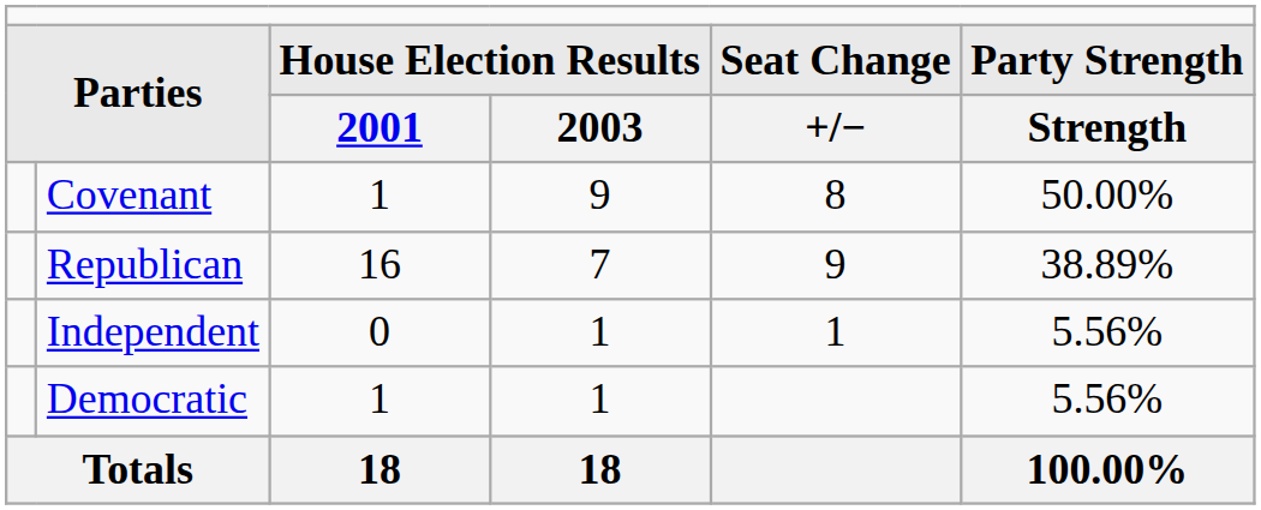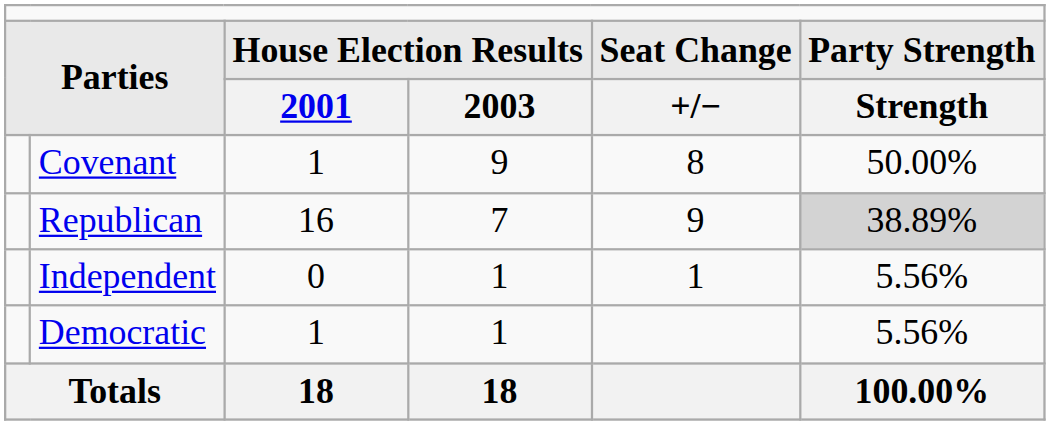Republican | column 6: no background -> lightgrey background
